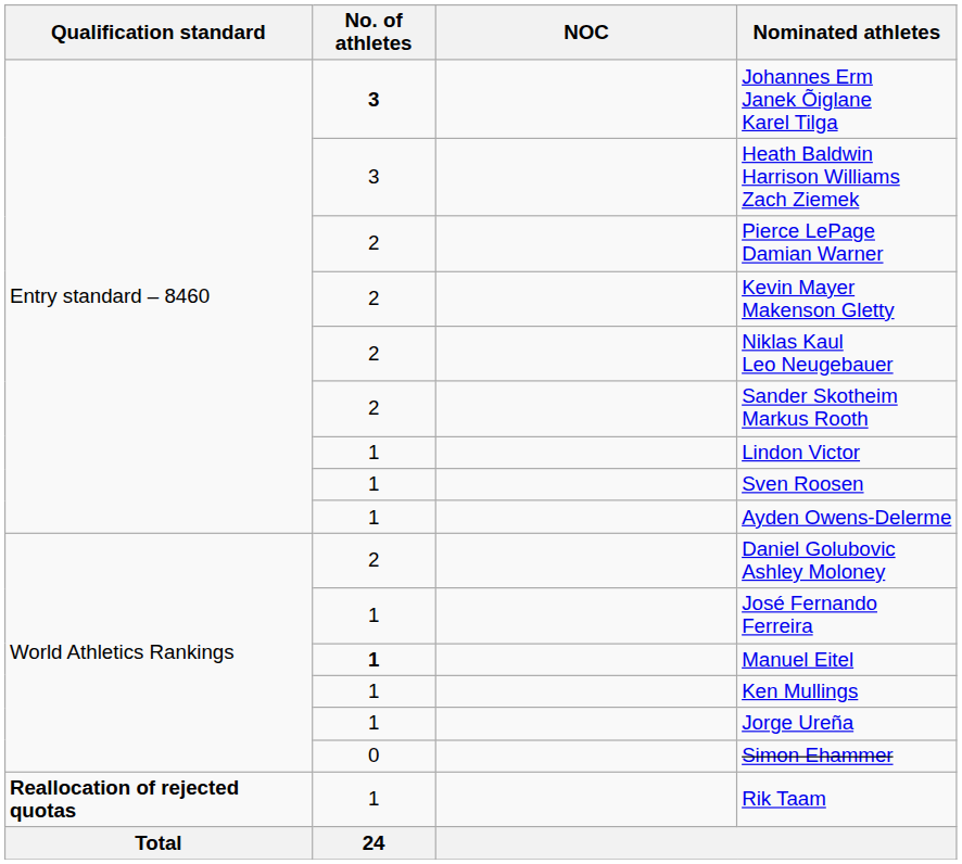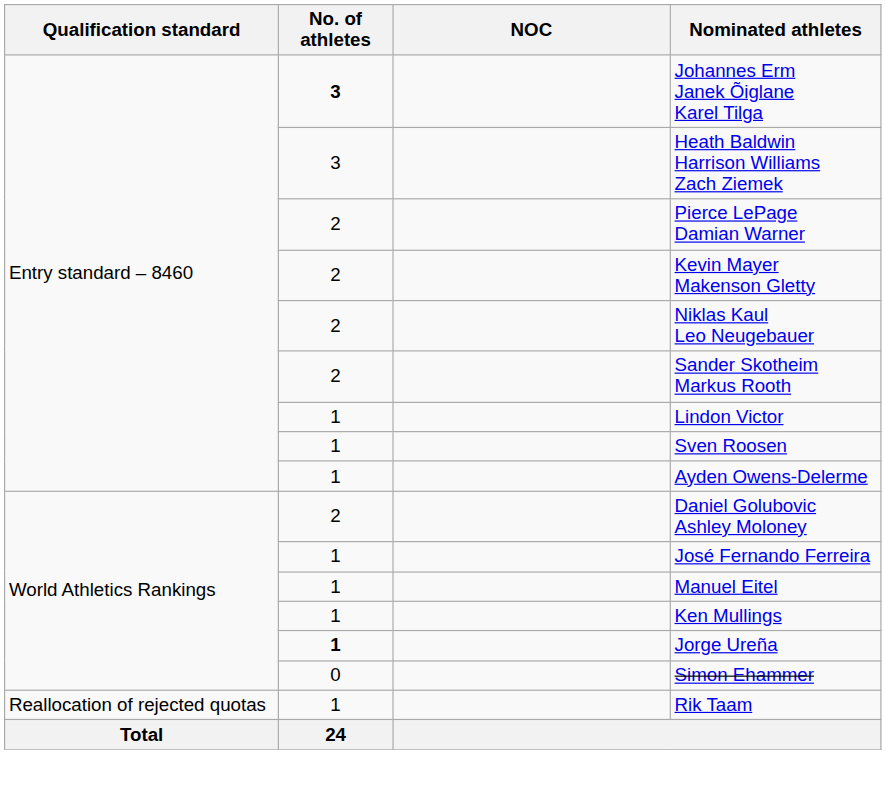Manuel Eitel | No. of athletes: bold -> normal
Jorge Ureña | No. of athletes: normal -> bold
Rik Taam | Qualification standard: bold -> normal
